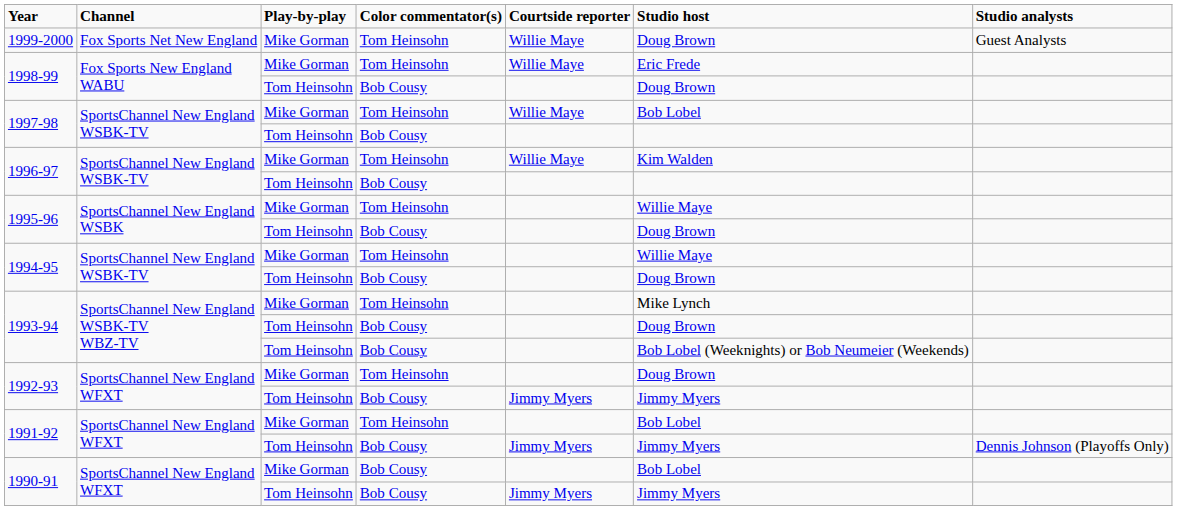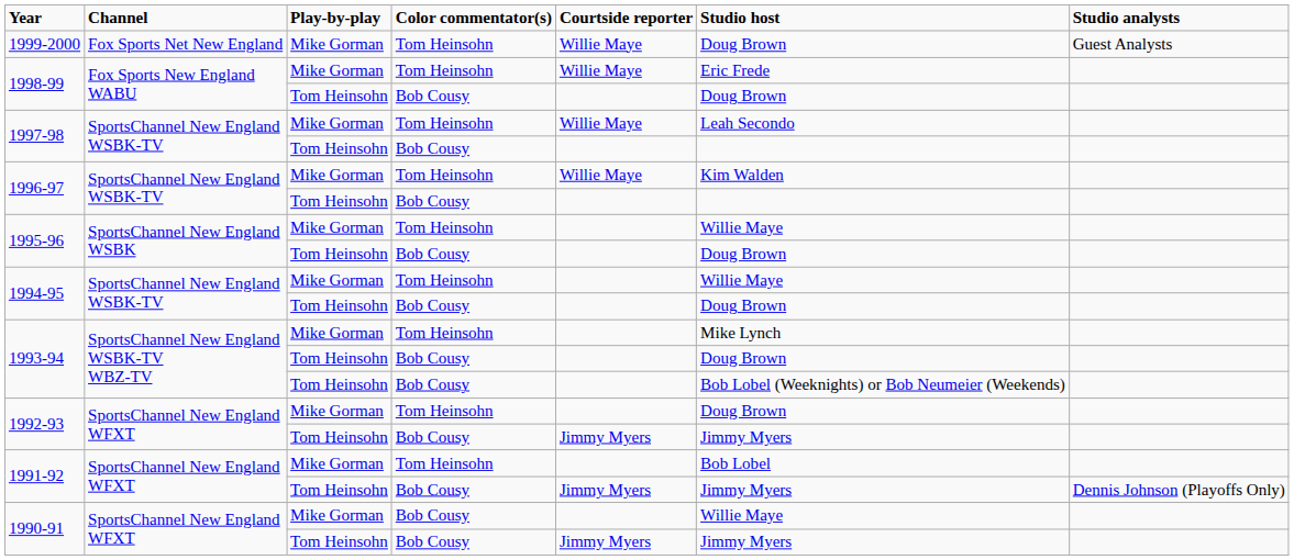1997-98 / Mike Gorman | Studio host: Bob Lobel -> Leah Secondo
1990-91 / Mike Gorman | Studio host: Bob Lobel -> Willie Maye
